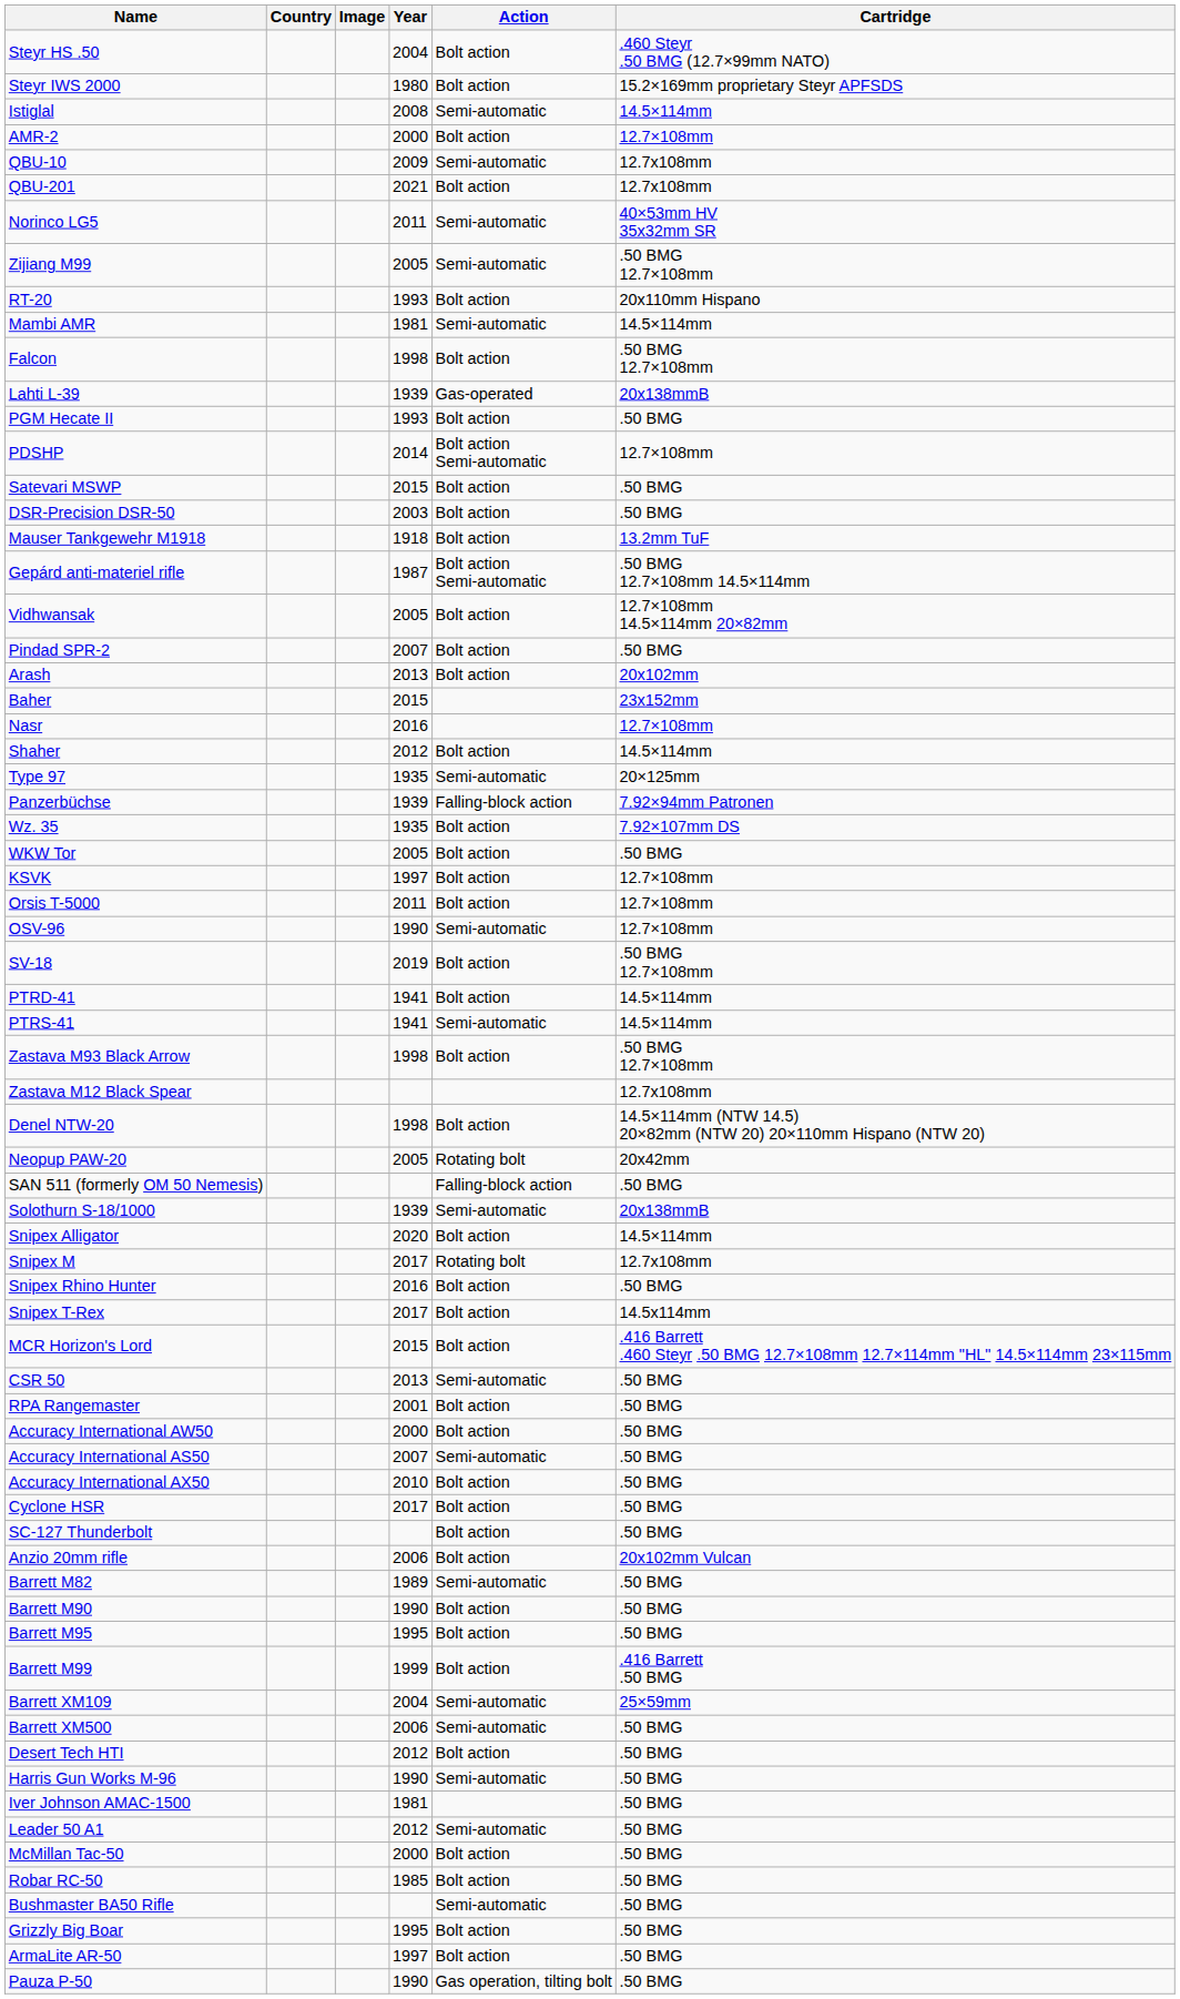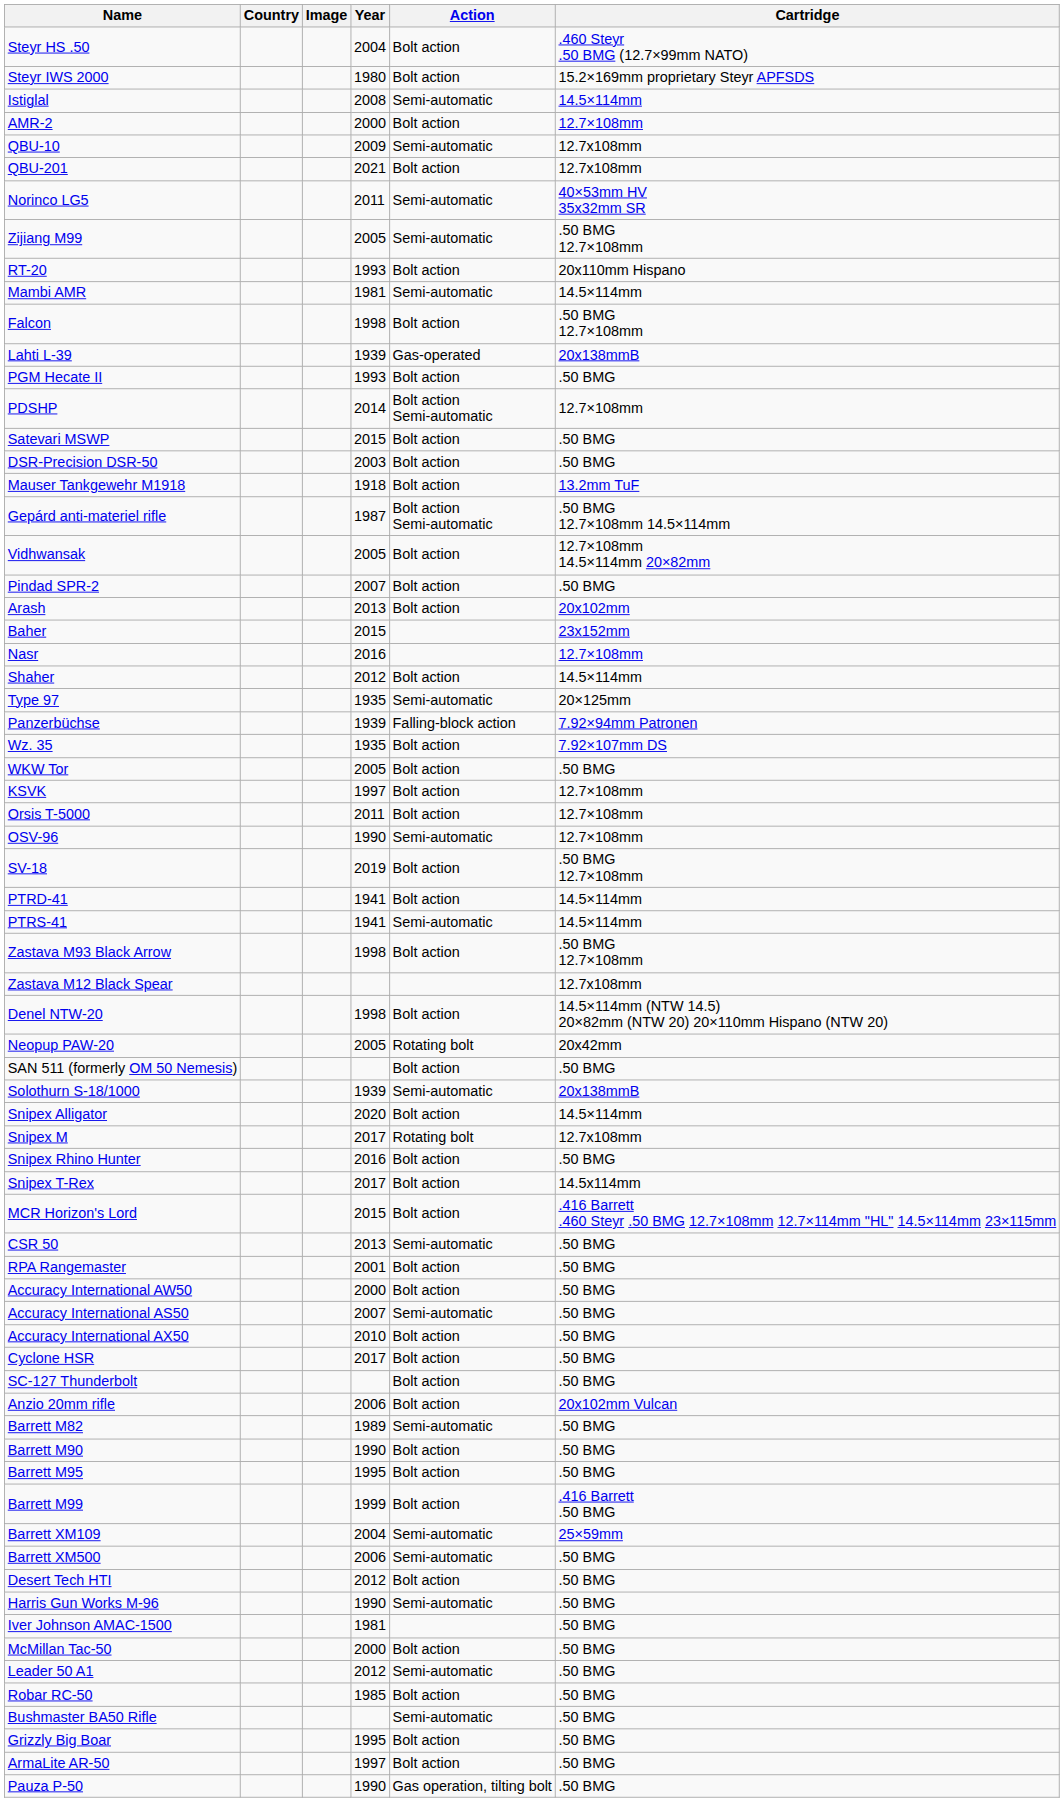SAN 511 (formerly OM 50 Nemesis) | Action: Falling-block action -> Bolt action
rows swapped: Leader 50 A1 <-> McMillan Tac-50
